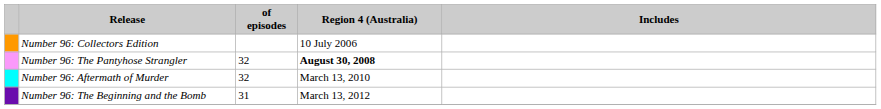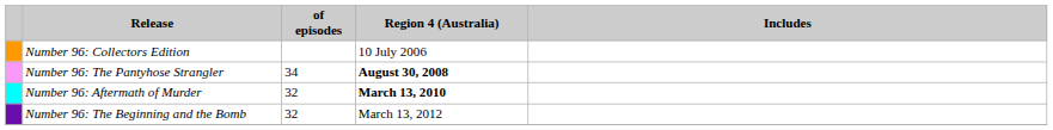Number 96: The Pantyhose Strangler | of episodes: 32 -> 34
Number 96: Aftermath of Murder | Region 4 (Australia): normal -> bold
Number 96: The Beginning and the Bomb | of episodes: 31 -> 32
